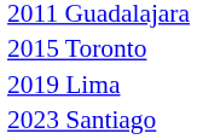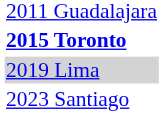2015 Toronto | column 1: normal -> bold
2019 Lima | column 1: no background -> lightgrey background
